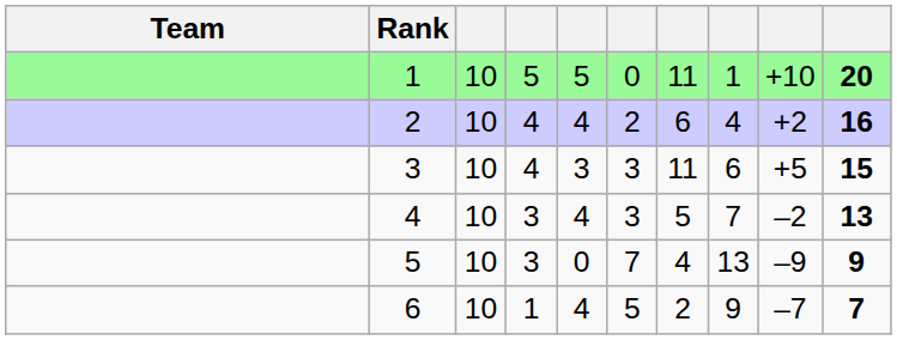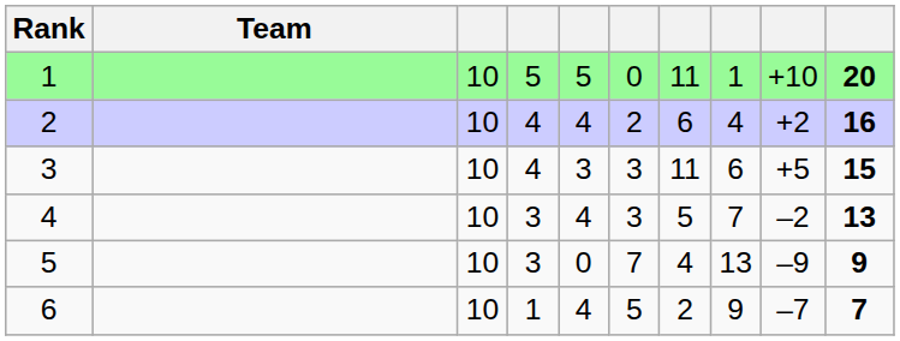columns swapped: Rank <-> Team
